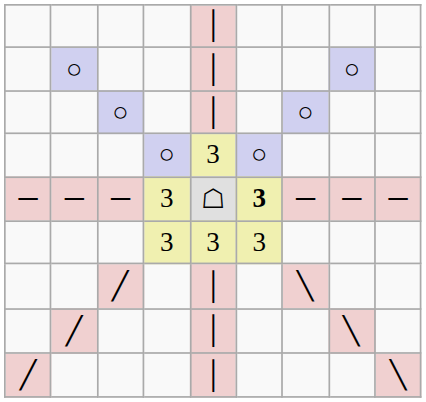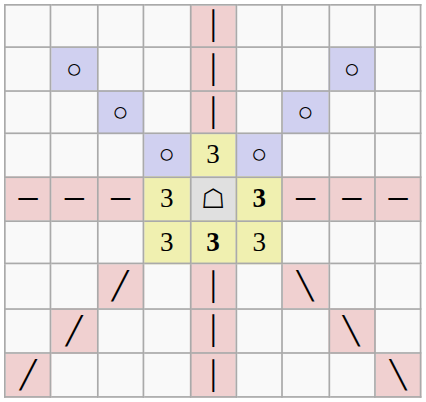row 6 | column 5: normal -> bold
